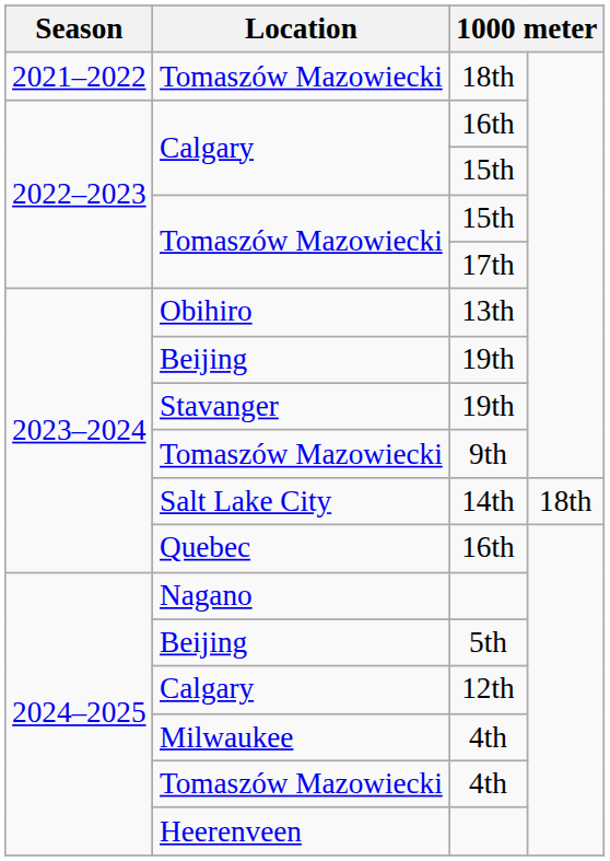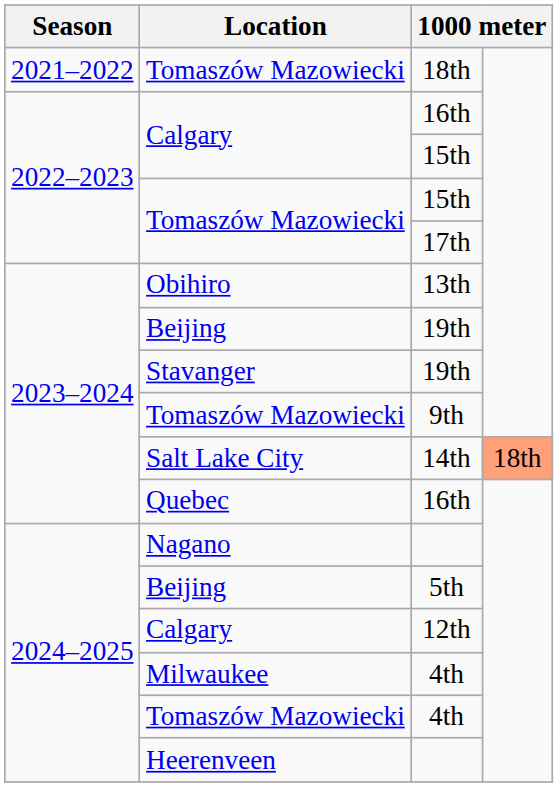14th | column 4: no background -> lightsalmon background
